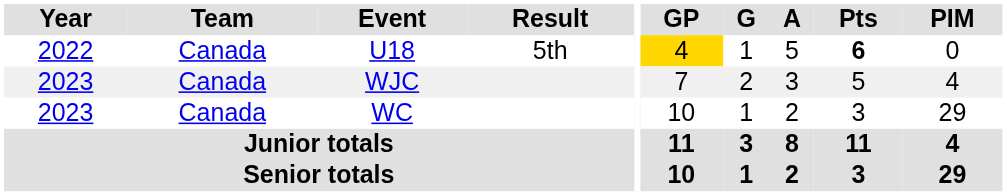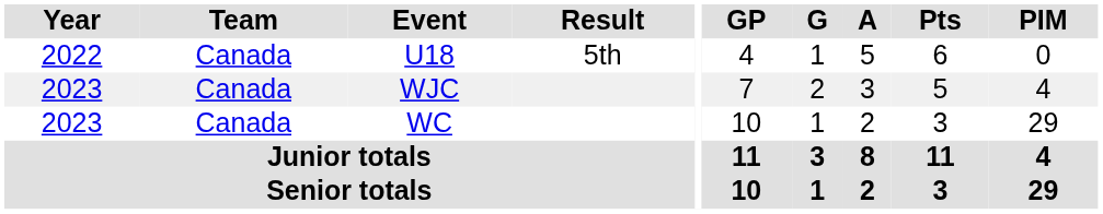U18 | GP: gold background -> no background
U18 | Pts: bold -> normal
